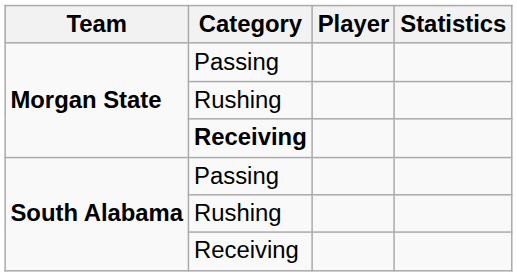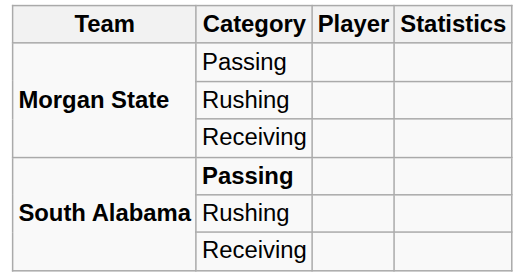Morgan State / Receiving | Category: bold -> normal
South Alabama / Passing | Category: normal -> bold
